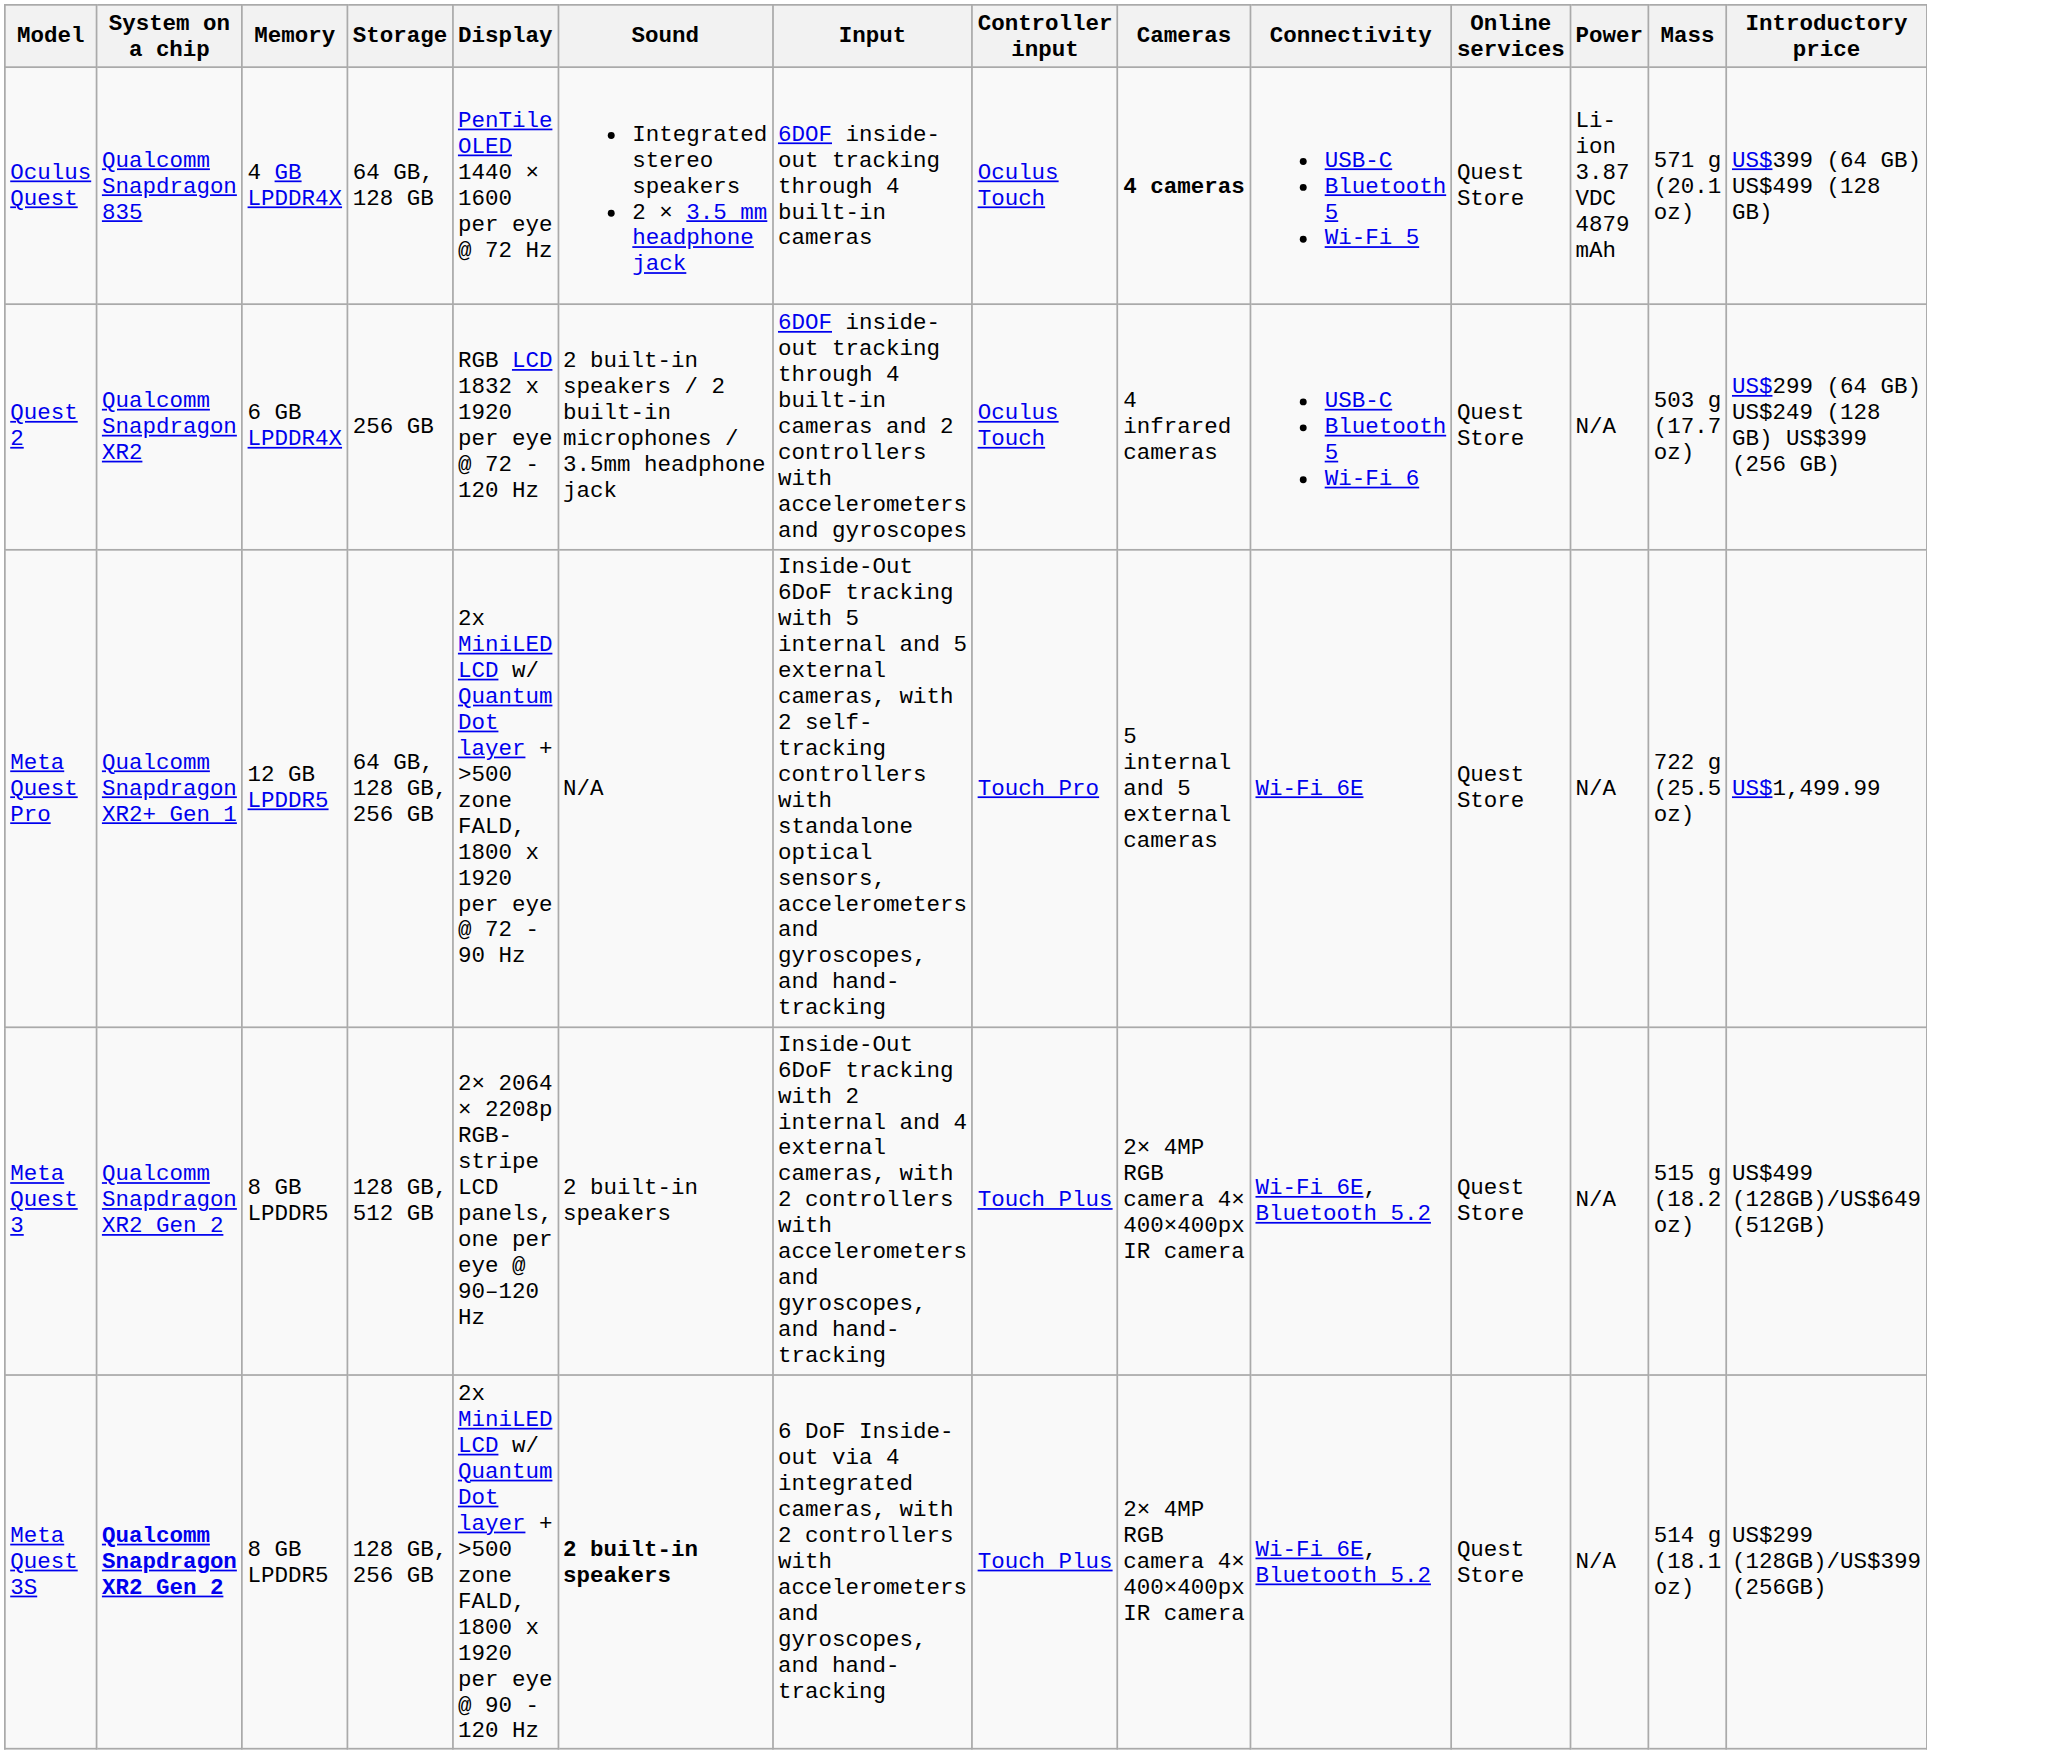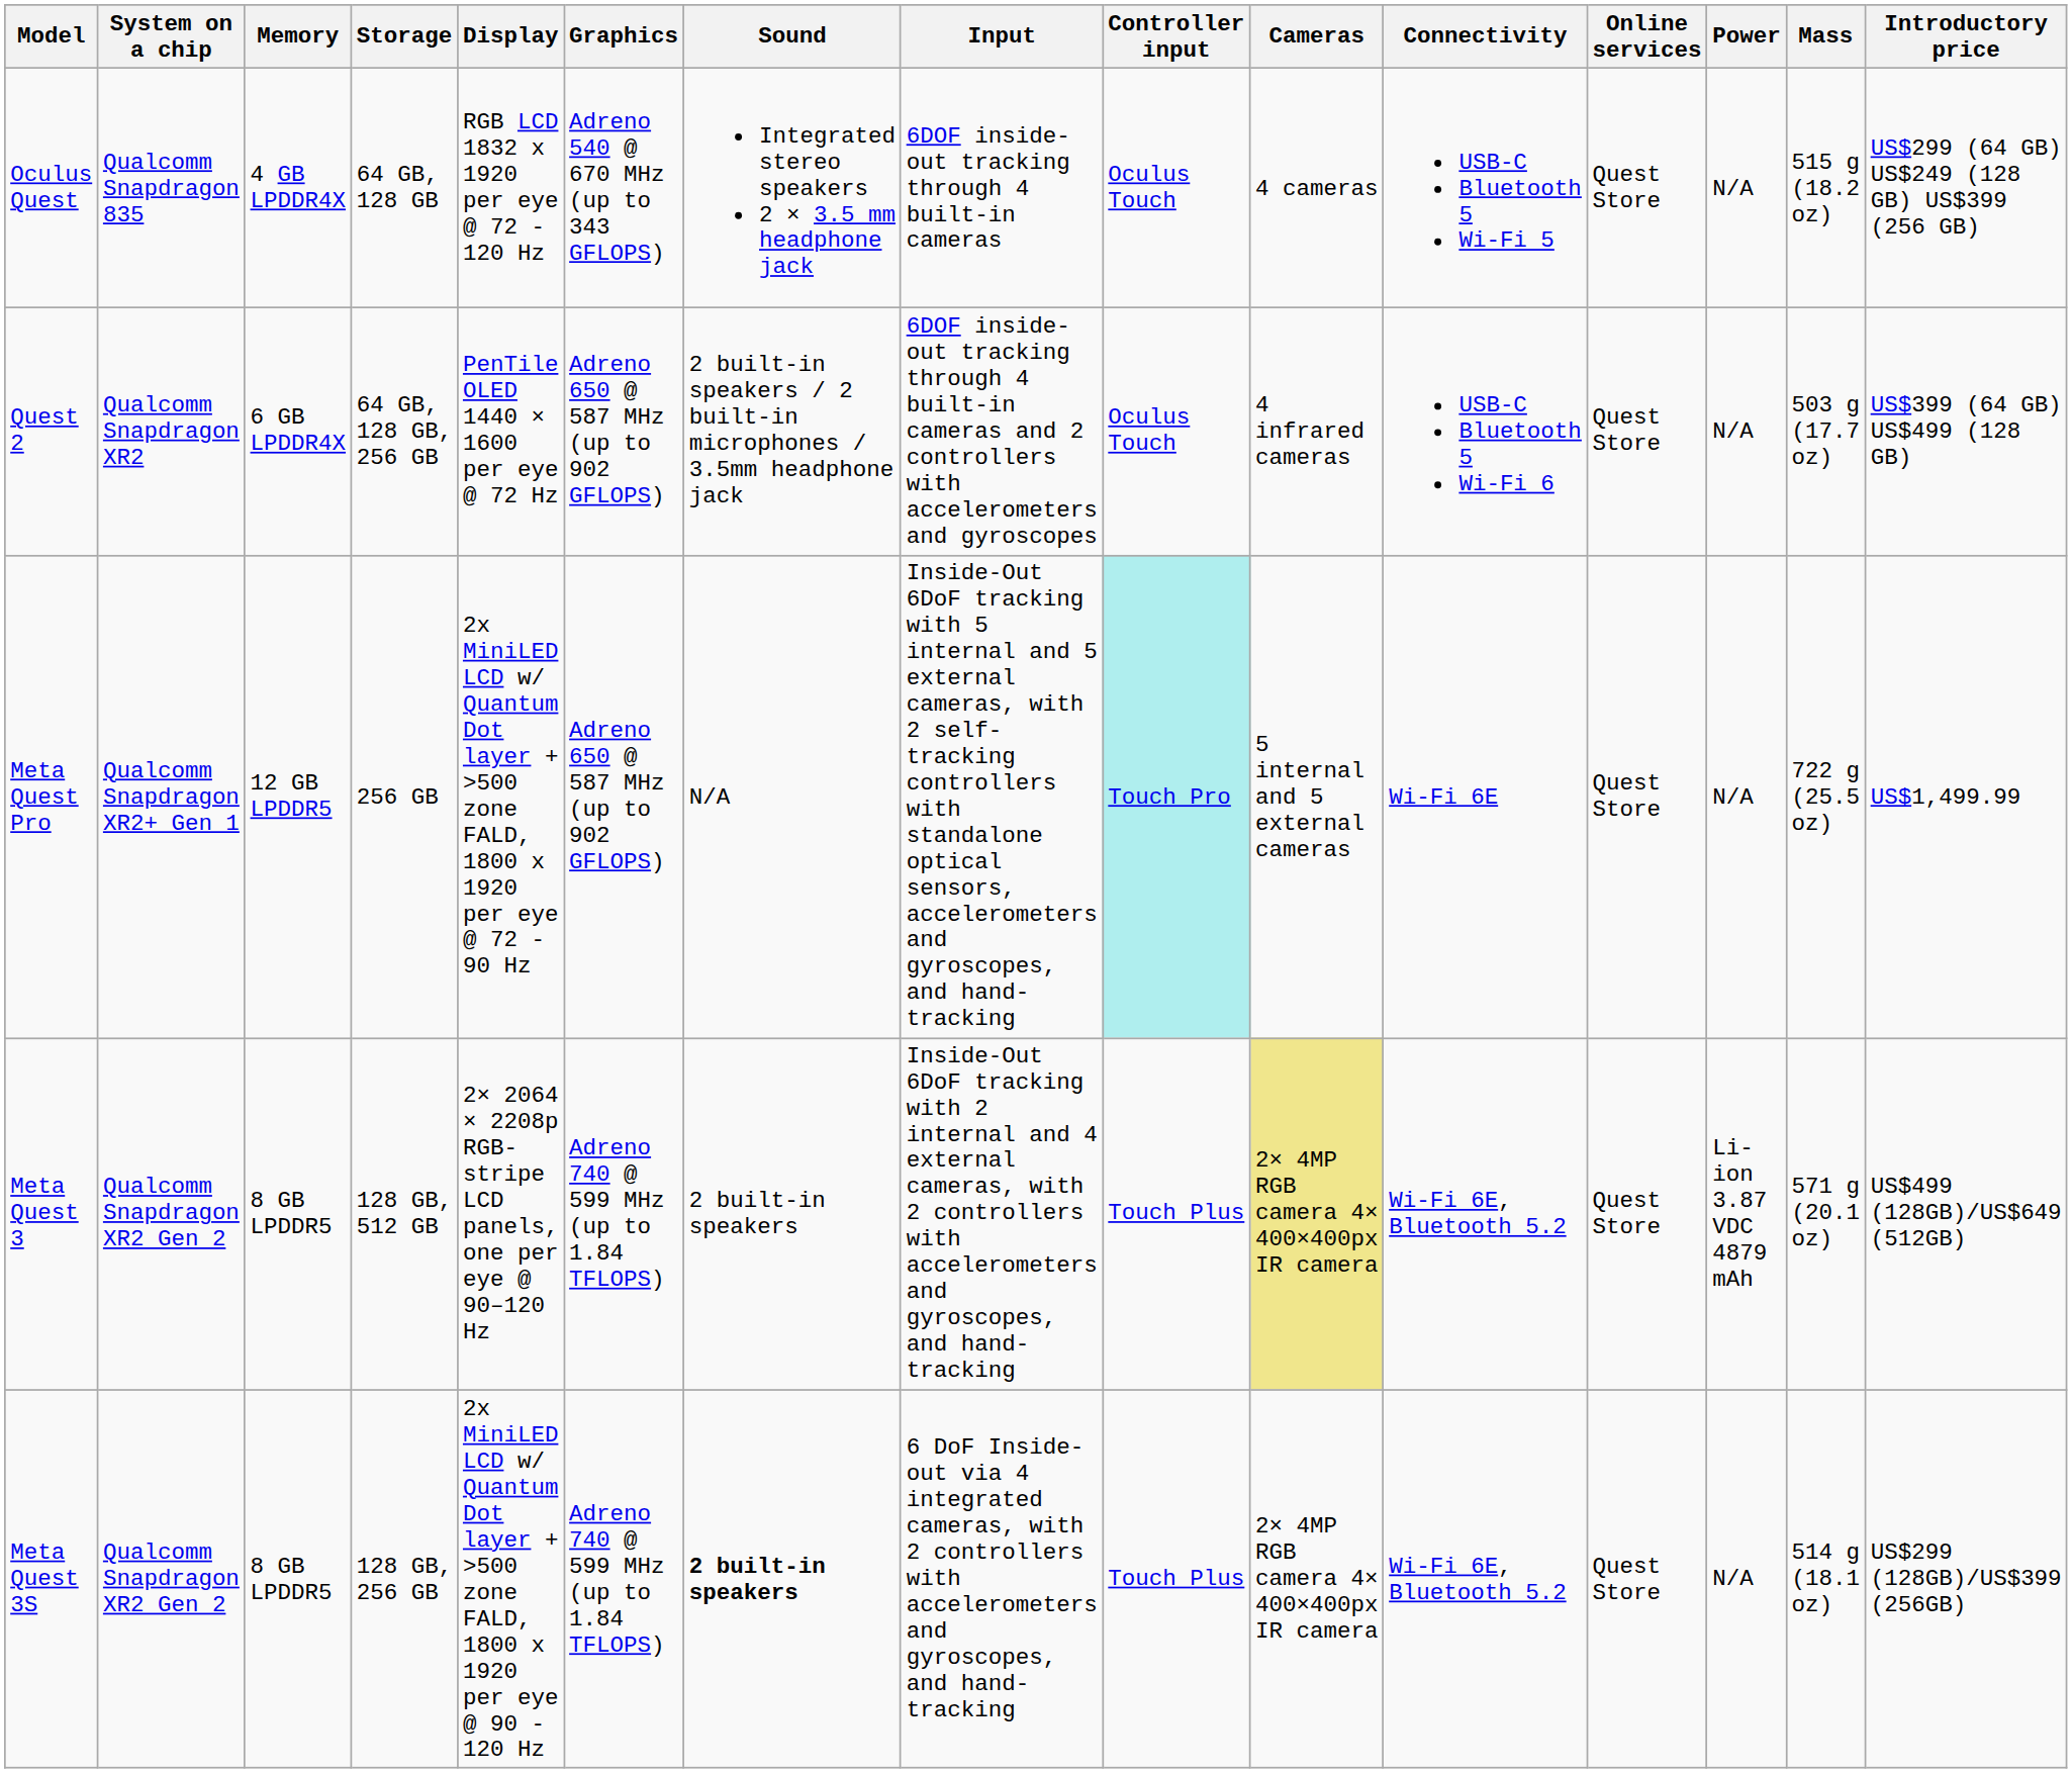+ column: Graphics | Adreno 540 @ 670 MHz (up to 343 GFLOPS) | Adreno 650 @ 587 MHz (up to 902 GFLOPS) | Adreno 650 @ 587 MHz (up to 902 GFLOPS) | Adreno 740 @ 599 MHz (up to 1.84 TFLOPS) | Adreno 740 @ 599 MHz (up to 1.84 TFLOPS)
Oculus Quest | Display: PenTile OLED 1440 × 1600 per eye @ 72 Hz -> RGB LCD 1832 x 1920 per eye @ 72 - 120 Hz
Oculus Quest | Cameras: bold -> normal
Oculus Quest | Power: Li-ion 3.87 VDC 4879 mAh -> N/A
Oculus Quest | Mass: 571 g (20.1 oz) -> 515 g (18.2 oz)
Oculus Quest | Introductory price: US$399 (64 GB) US$499 (128 GB) -> US$299 (64 GB) US$249 (128 GB) US$399 (256 GB)
Quest 2 | Storage: 256 GB -> 64 GB, 128 GB, 256 GB
Quest 2 | Display: RGB LCD 1832 x 1920 per eye @ 72 - 120 Hz -> PenTile OLED 1440 × 1600 per eye @ 72 Hz
Quest 2 | Introductory price: US$299 (64 GB) US$249 (128 GB) US$399 (256 GB) -> US$399 (64 GB) US$499 (128 GB)
Meta Quest Pro | Storage: 64 GB, 128 GB, 256 GB -> 256 GB
Meta Quest Pro | Controller input: no background -> paleturquoise background
Meta Quest 3 | Cameras: no background -> khaki background
Meta Quest 3 | Power: N/A -> Li-ion 3.87 VDC 4879 mAh
Meta Quest 3 | Mass: 515 g (18.2 oz) -> 571 g (20.1 oz)
Meta Quest 3S | System on a chip: bold -> normal
